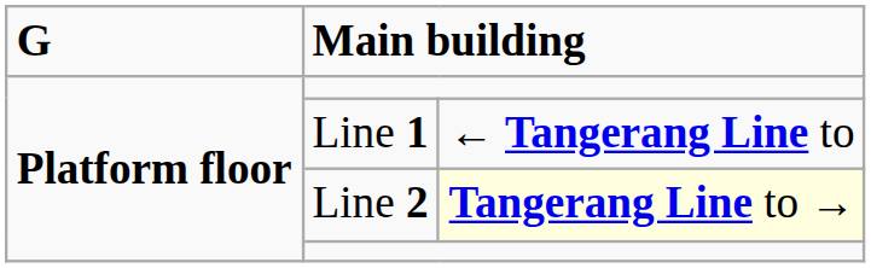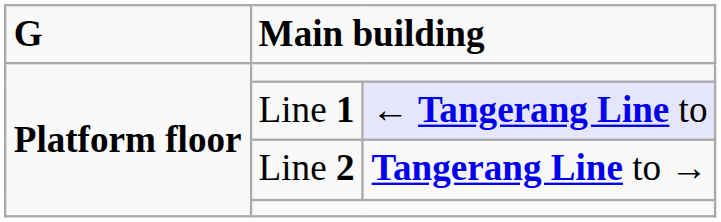Line 1 | column 3: no background -> lavender background
Line 2 | column 3: lightyellow background -> no background
